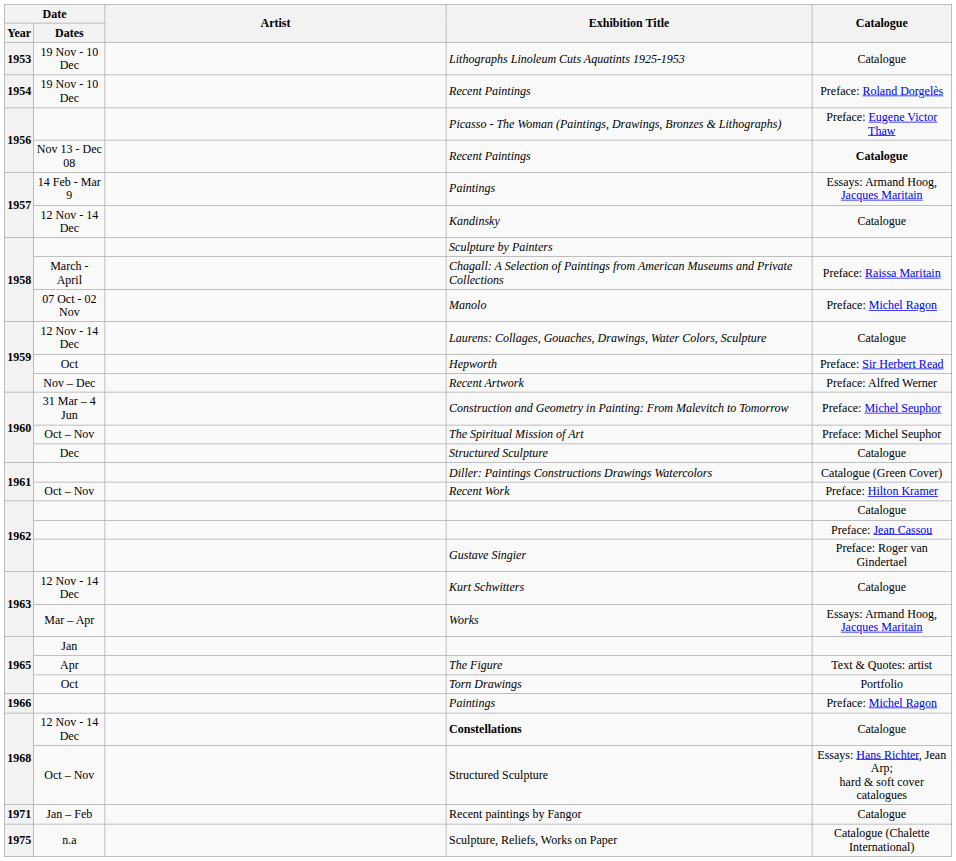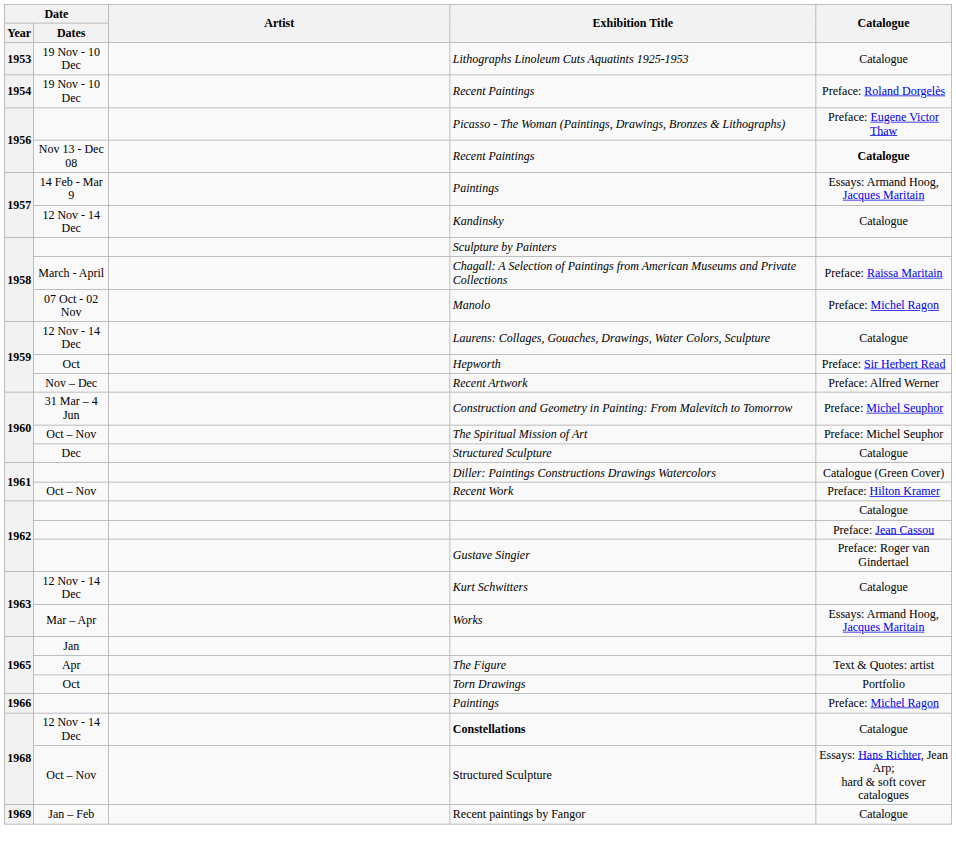Recent paintings by Fangor | Date / Year: 1971 -> 1969
- row: 1975 | n.a | Sculpture, Reliefs, Works on Paper | Catalogue (Chalette International)
